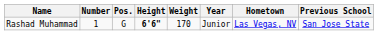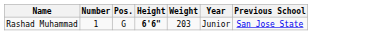- column: Hometown | Las Vegas, NV
Rashad Muhammad | Weight: 170 -> 203
